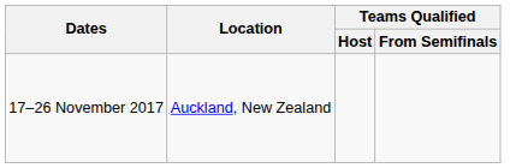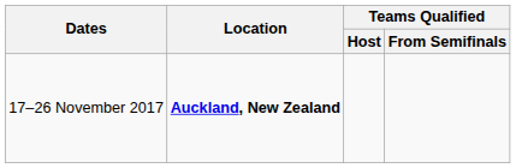17–26 November 2017 | Location: normal -> bold
